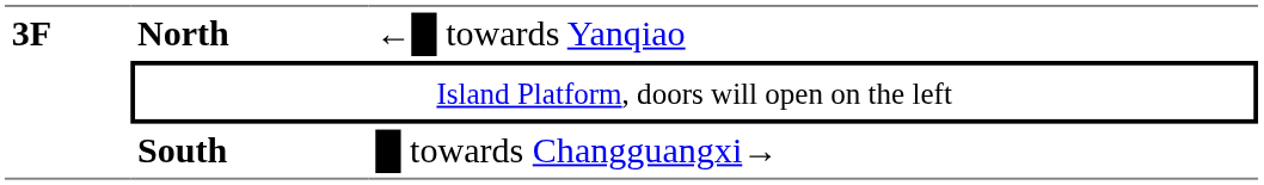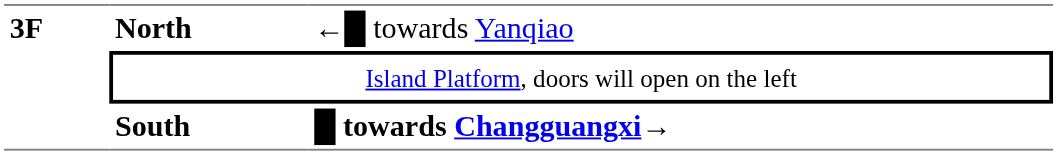South | column 3: normal -> bold
